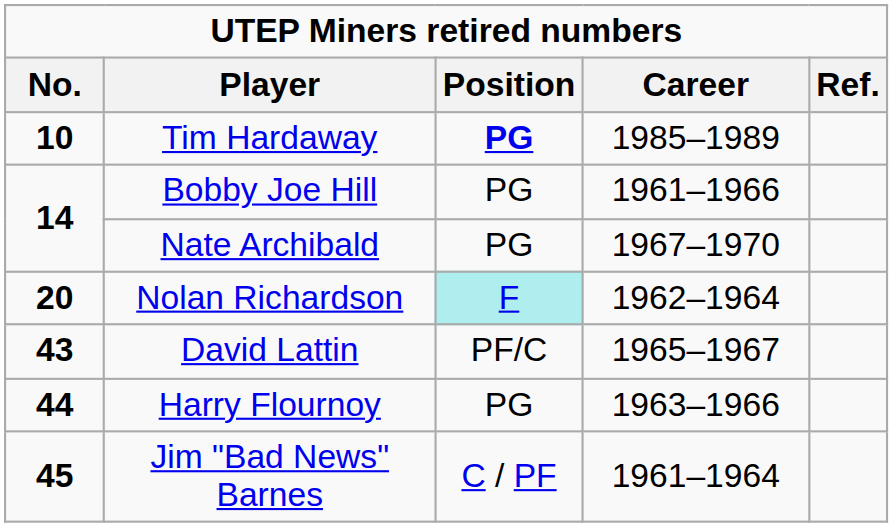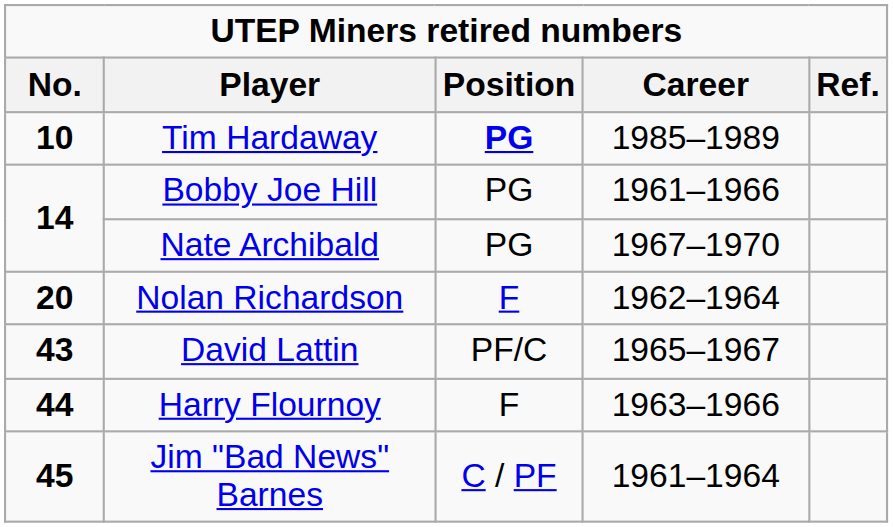Nolan Richardson | Position: paleturquoise background -> no background
Harry Flournoy | Position: PG -> F
